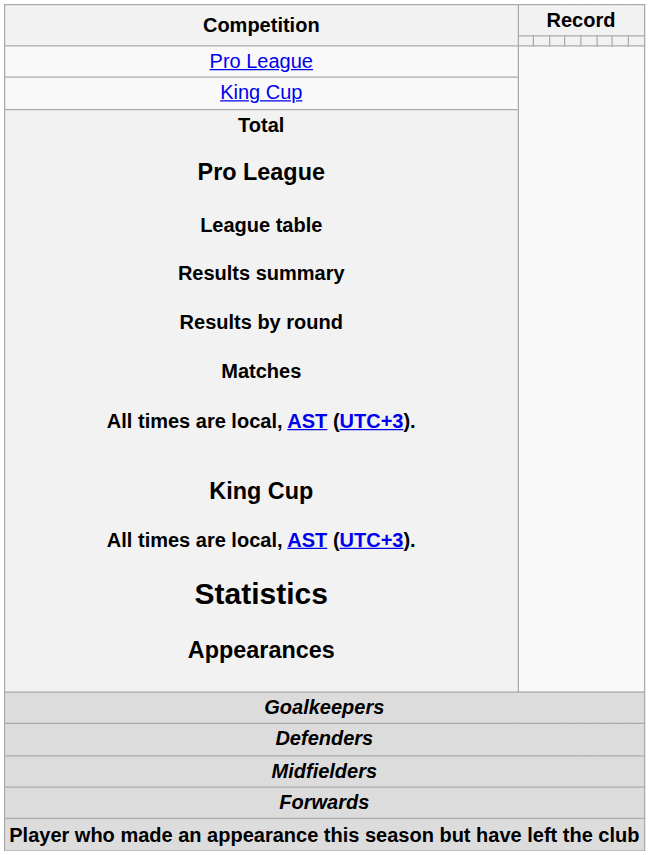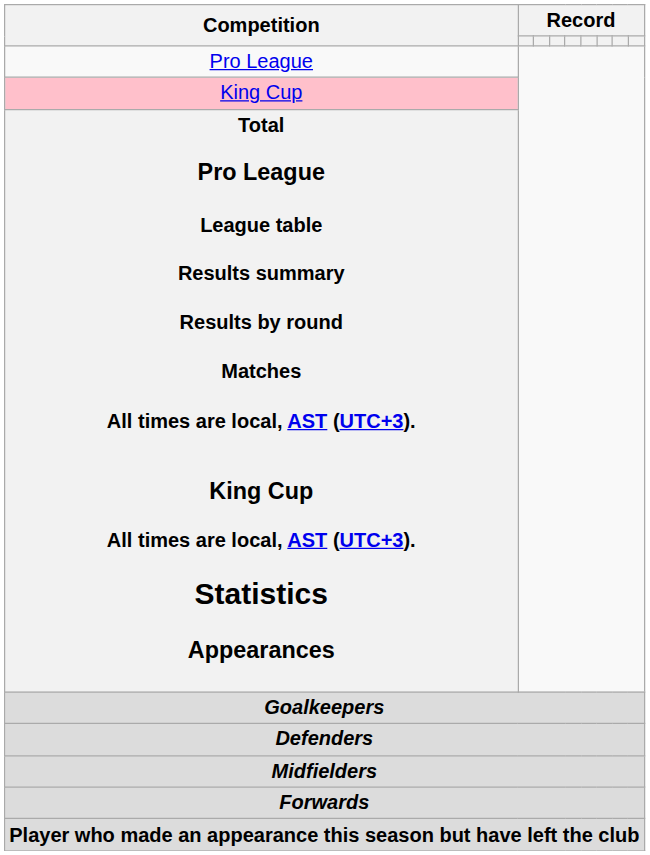King Cup | Competition: no background -> pink background
